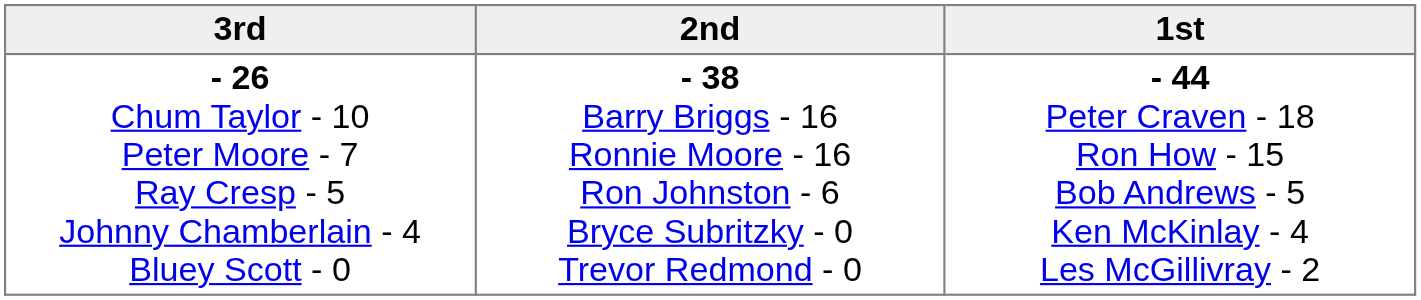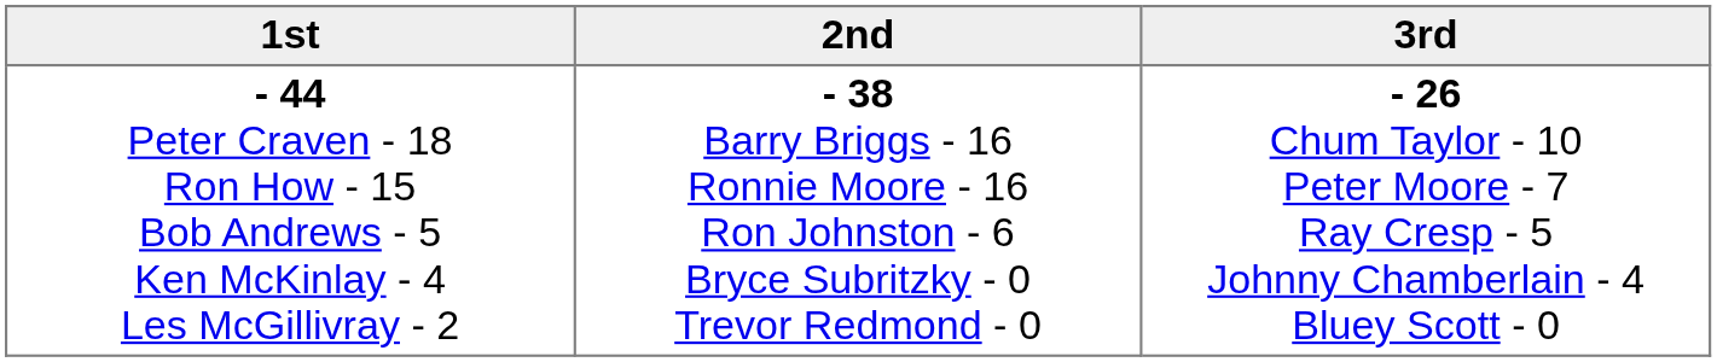columns swapped: 1st <-> 3rd
